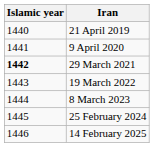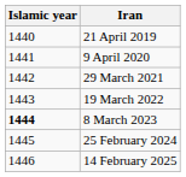29 March 2021 | Islamic year: bold -> normal
8 March 2023 | Islamic year: normal -> bold
